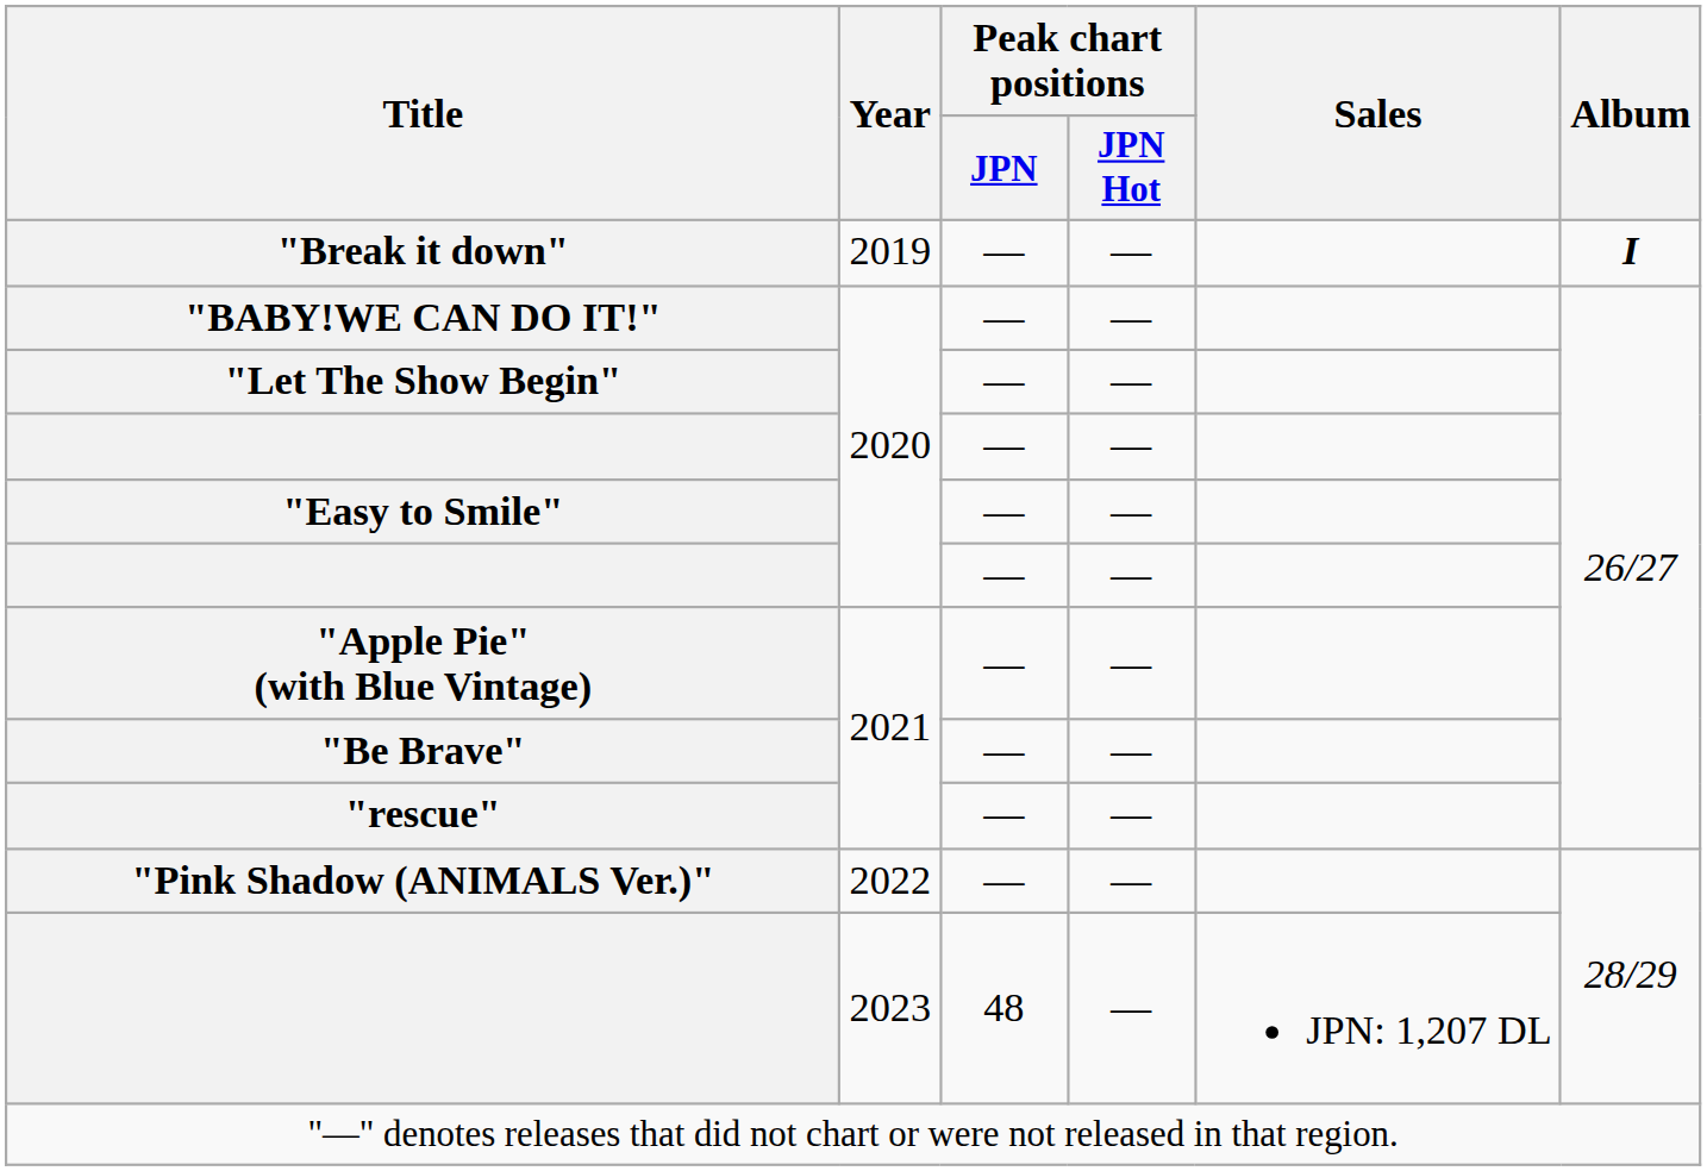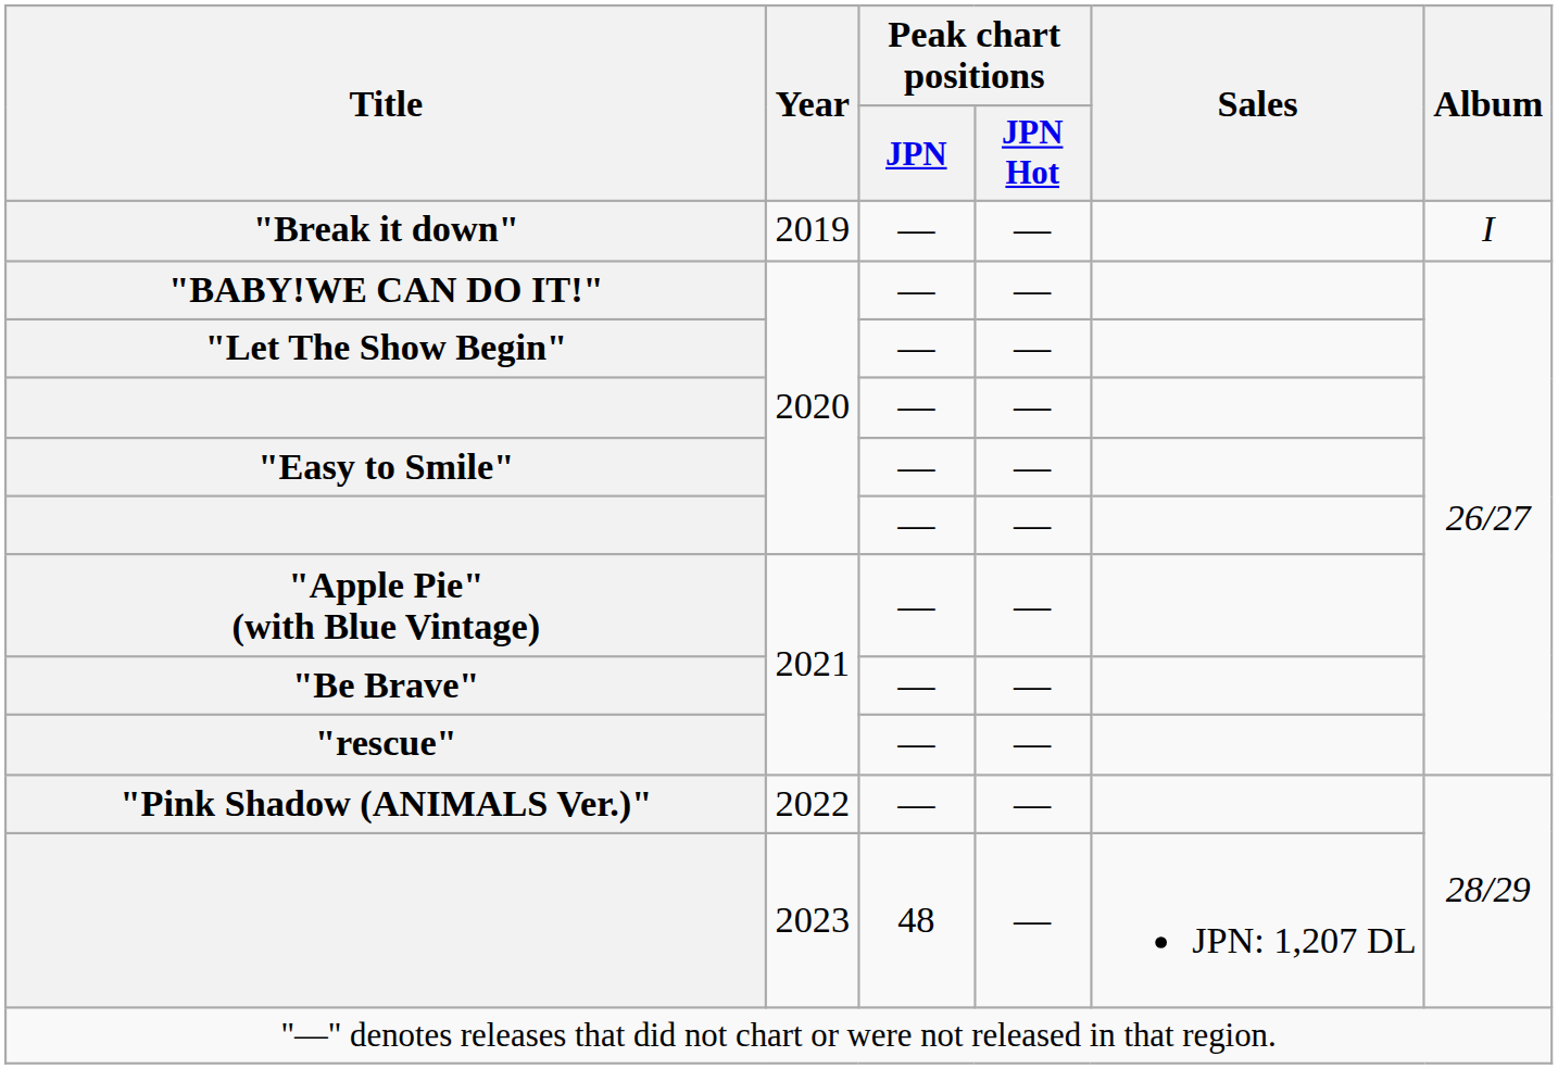"Break it down" | Album: bold -> normal
